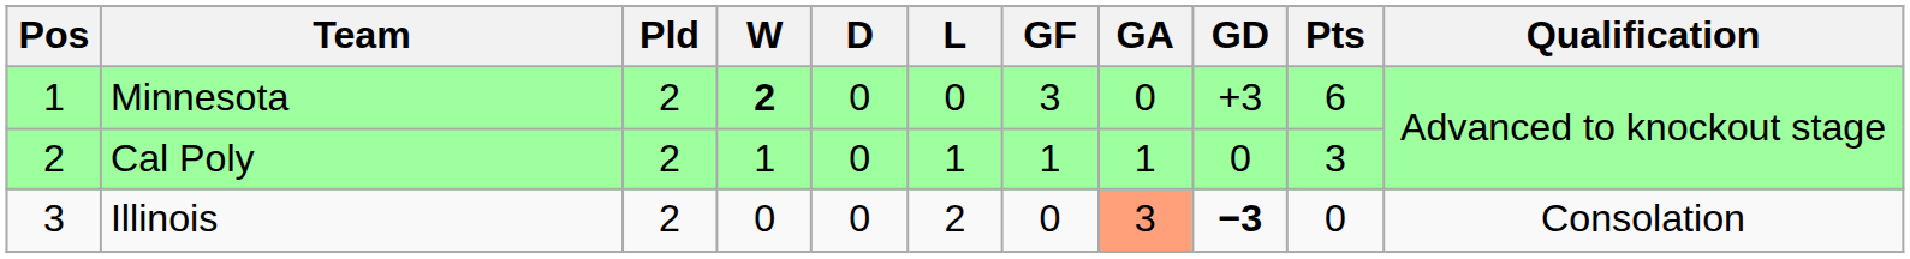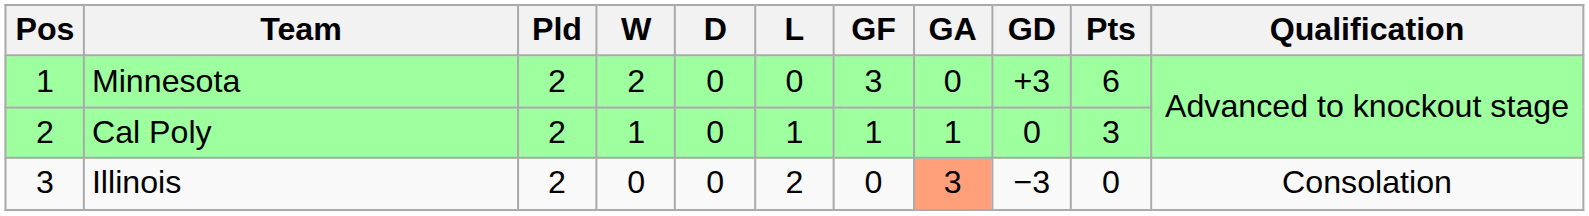Minnesota | W: bold -> normal
Illinois | GD: bold -> normal
